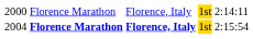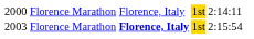row 2 | column 1: 2004 -> 2003
row 2 | column 2: bold -> normal
